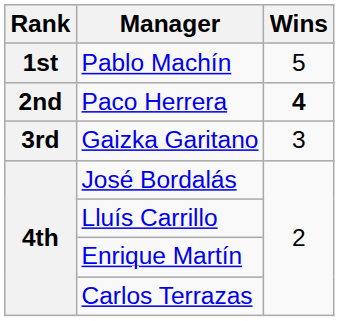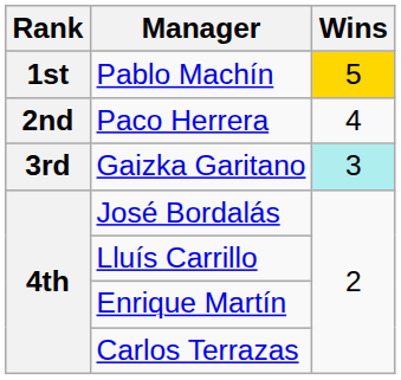Pablo Machín | Wins: no background -> gold background
Paco Herrera | Wins: bold -> normal
Gaizka Garitano | Wins: no background -> paleturquoise background
